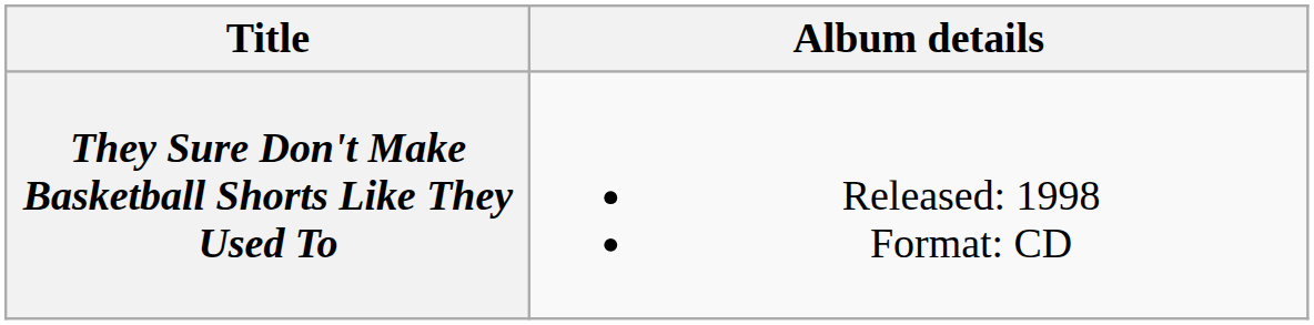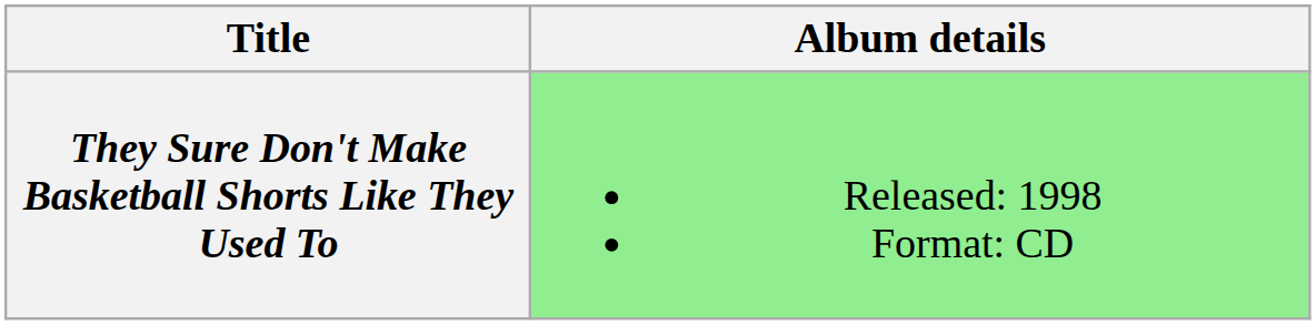They Sure Don't Make Basketball Shorts Like They Used To | Album details: no background -> lightgreen background
